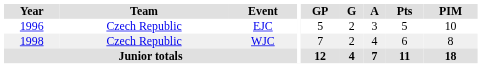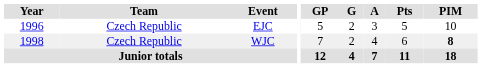WJC | PIM: normal -> bold
